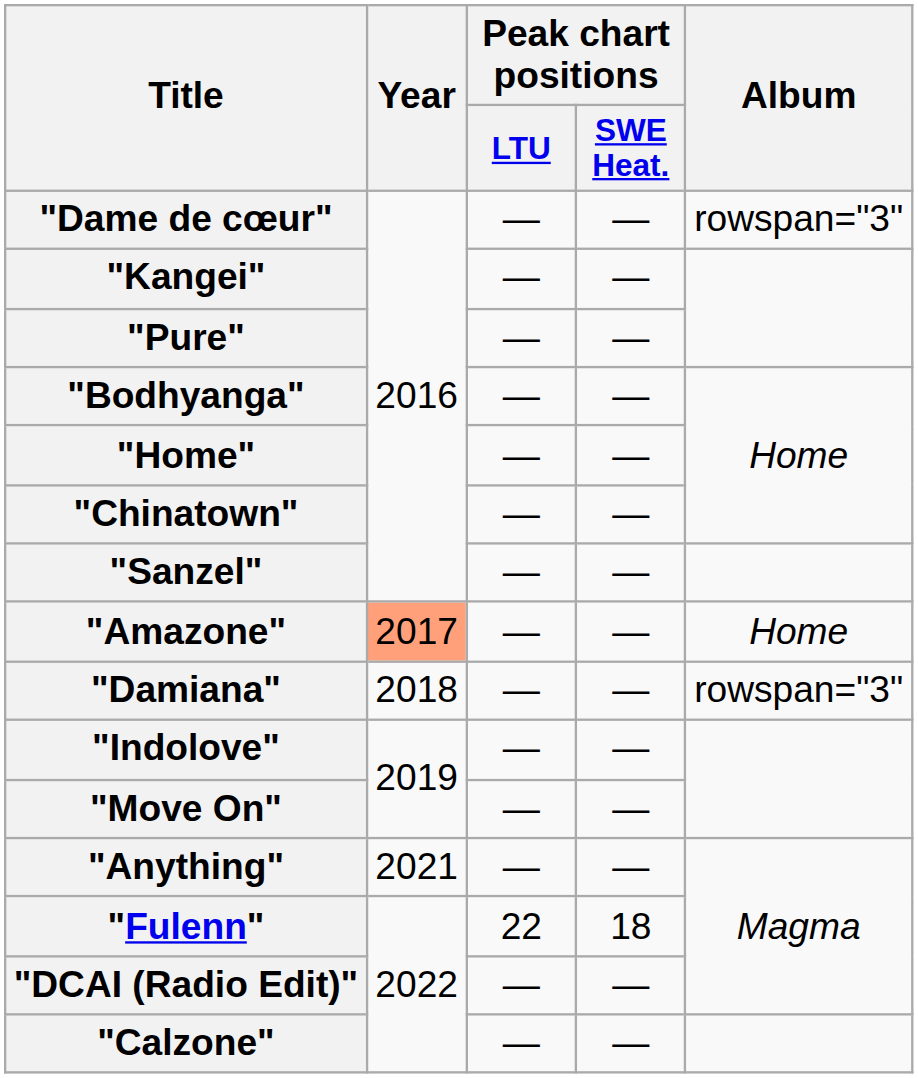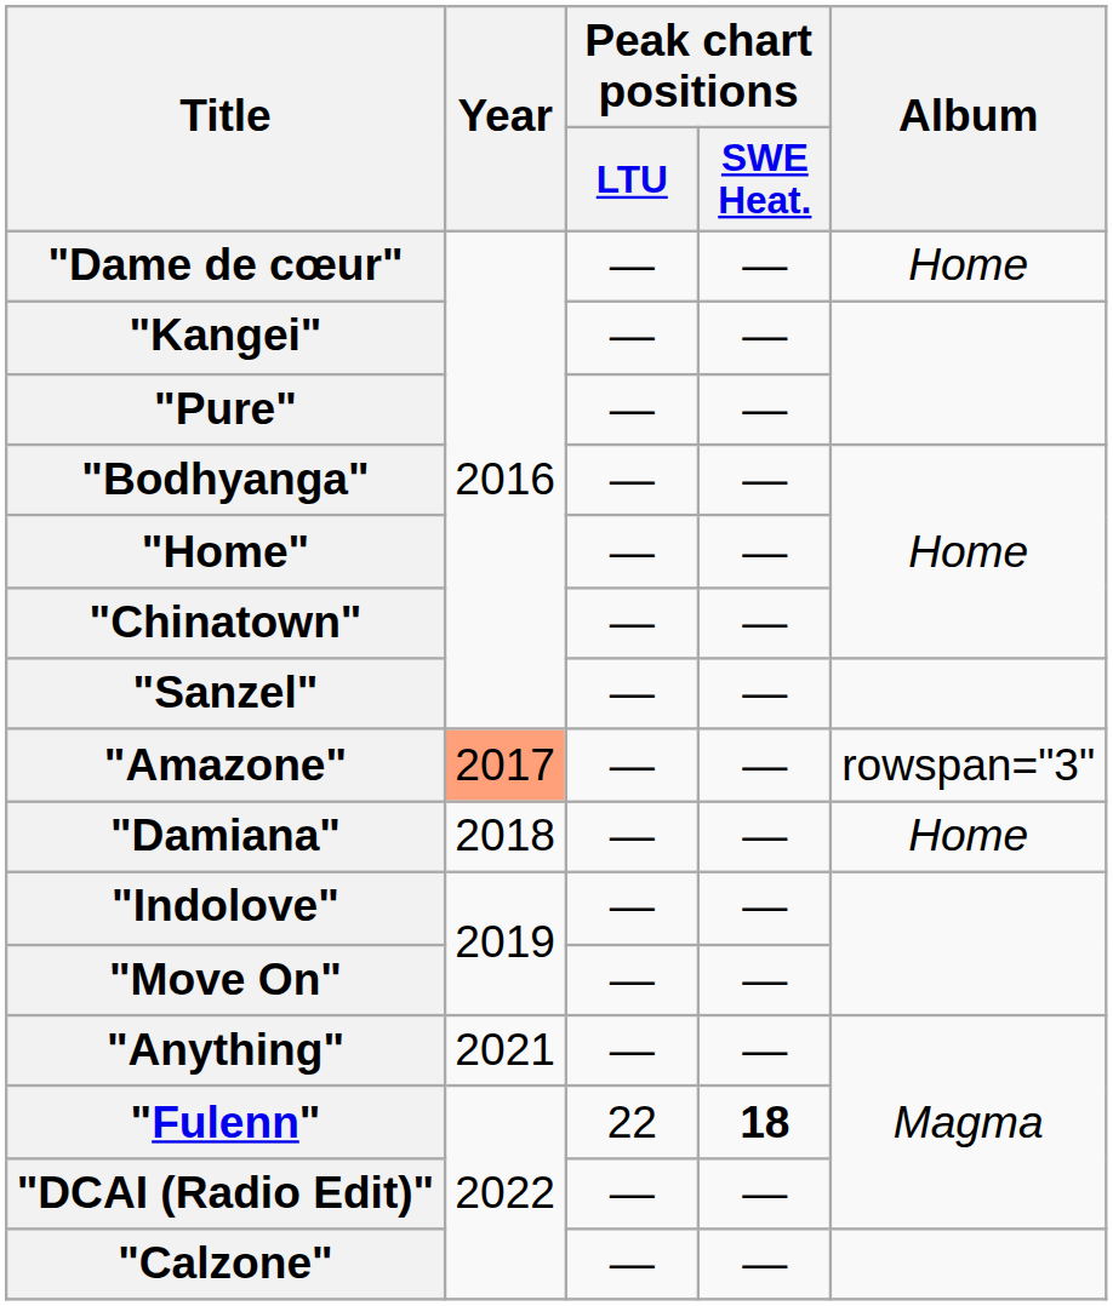"Dame de cœur" | Album: rowspan="3" -> Home
"Amazone" | Album: Home -> rowspan="3"
"Damiana" | Album: rowspan="3" -> Home
"Fulenn" | Peak chart positions / SWE Heat.: normal -> bold
